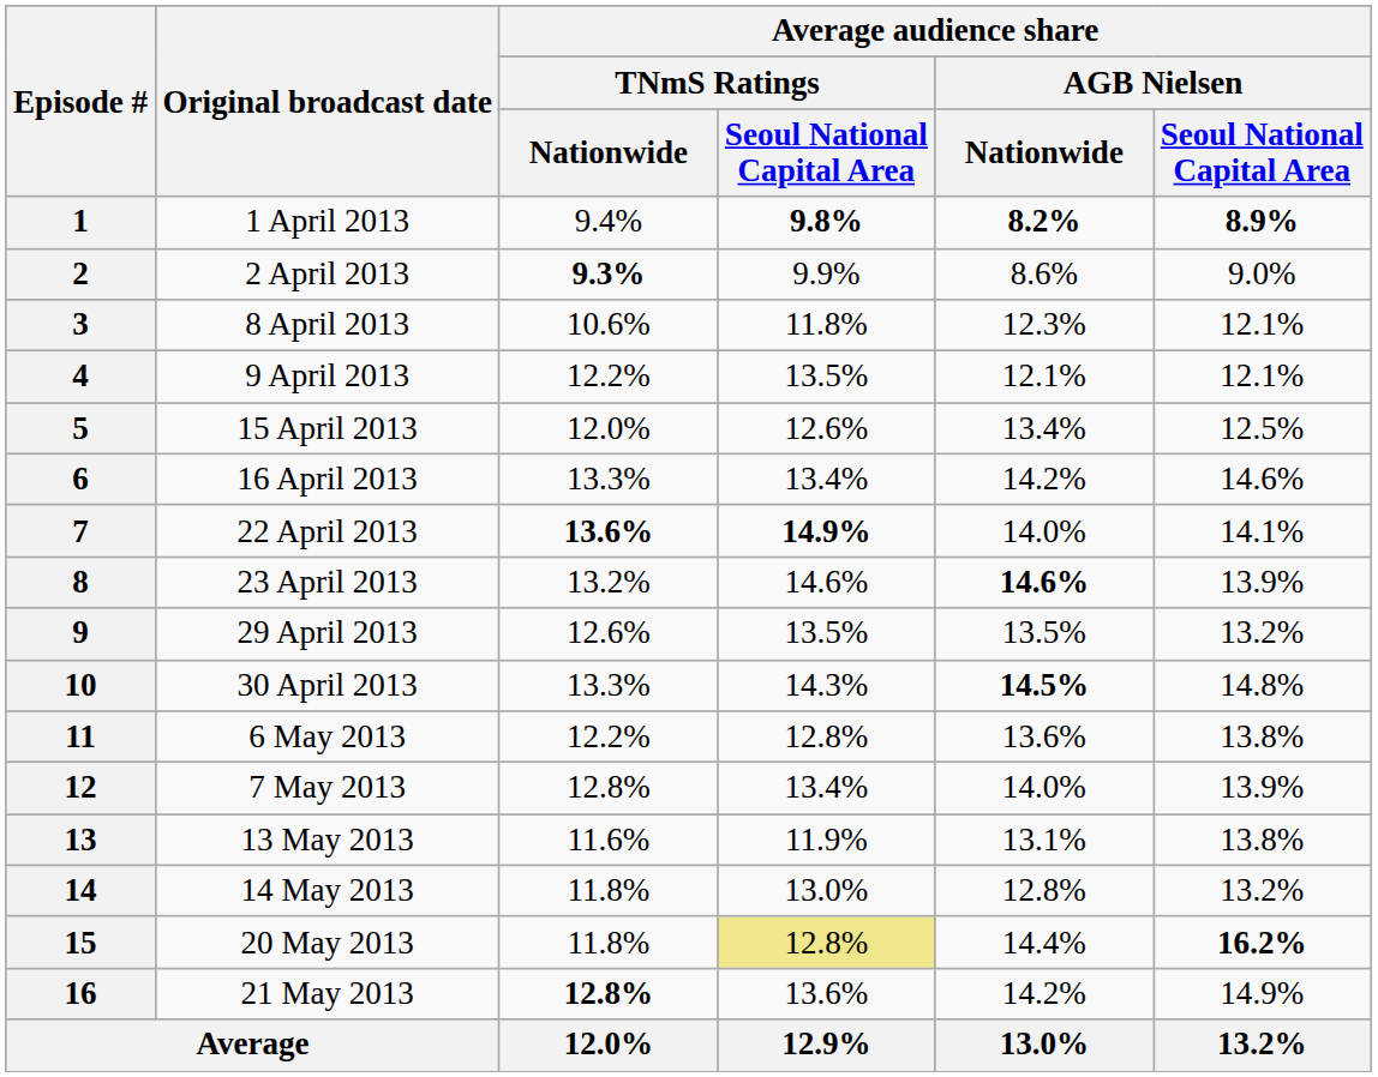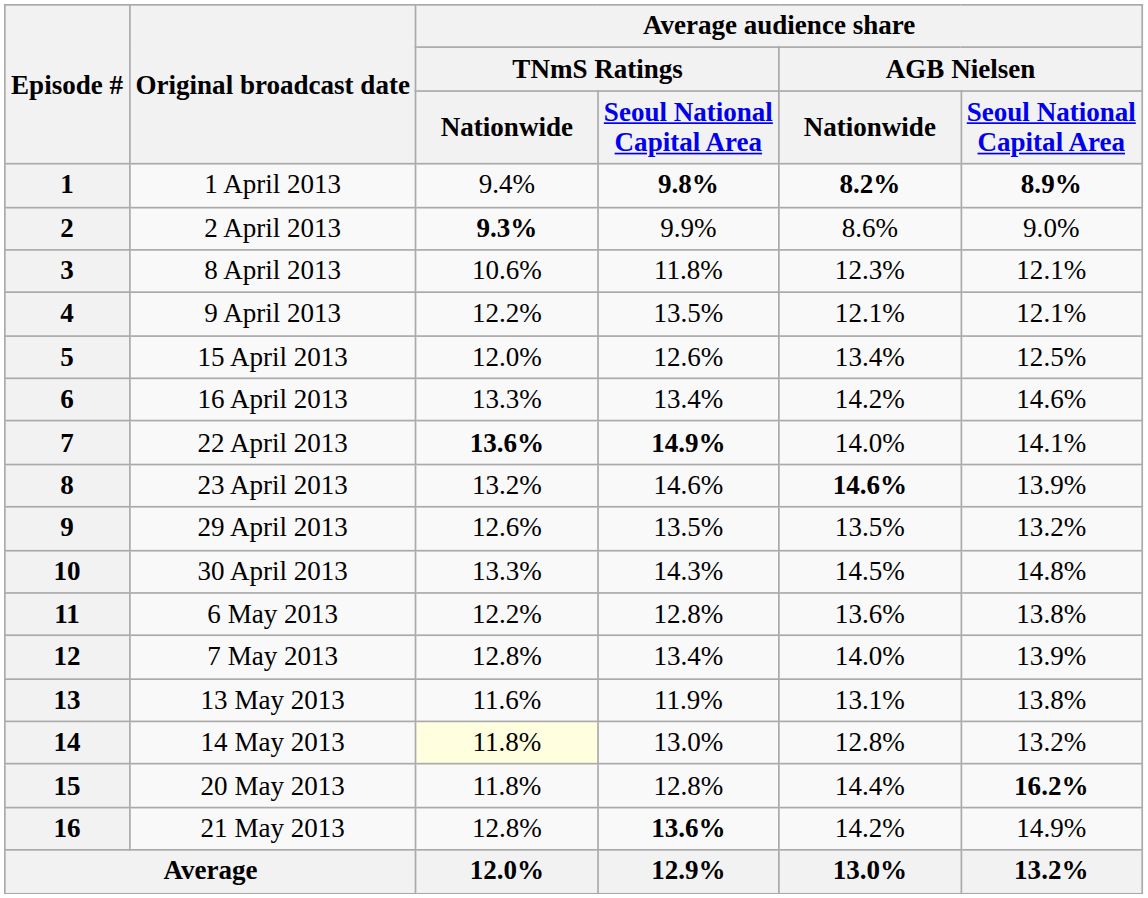10 | Average audience share / AGB Nielsen / Nationwide: bold -> normal
14 | Average audience share / TNmS Ratings / Nationwide: no background -> lightyellow background
15 | column 4: khaki background -> no background
16 | Average audience share / TNmS Ratings / Nationwide: bold -> normal
16 | column 4: normal -> bold
